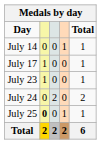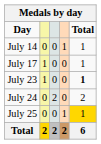July 23 | Total: normal -> bold
July 25 | column 2: bold -> normal
July 25 | Total: no background -> gold background
